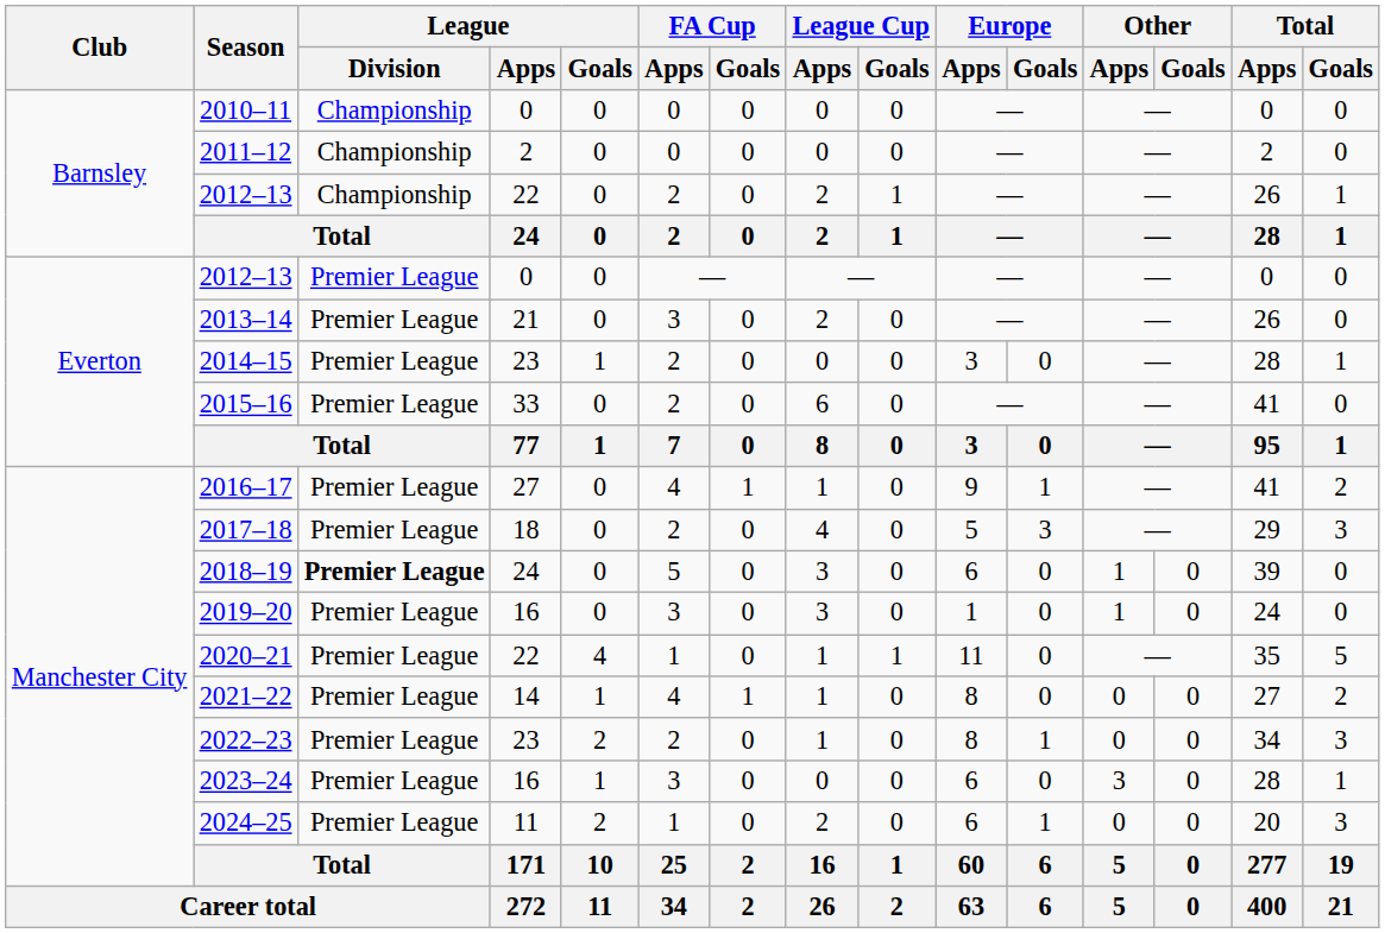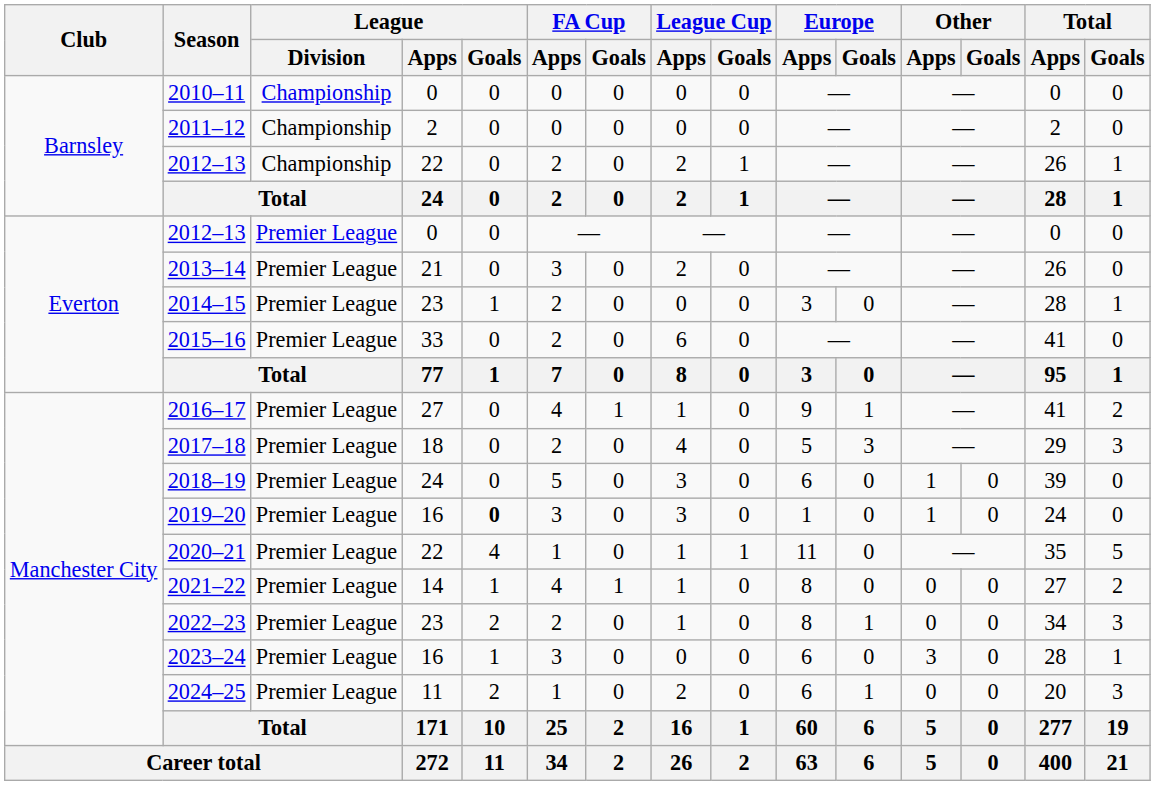2018–19 | League / Division: bold -> normal
2019–20 | League / Goals: normal -> bold
